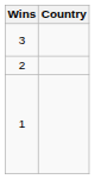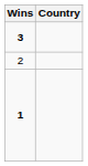3 | Wins: normal -> bold
1 | Wins: normal -> bold
